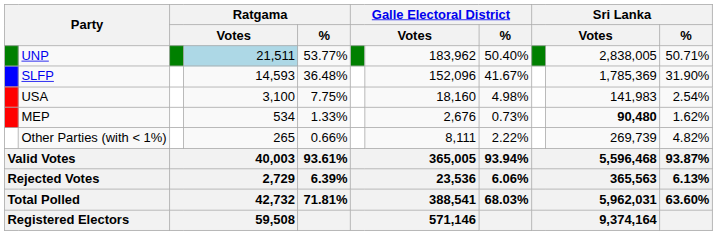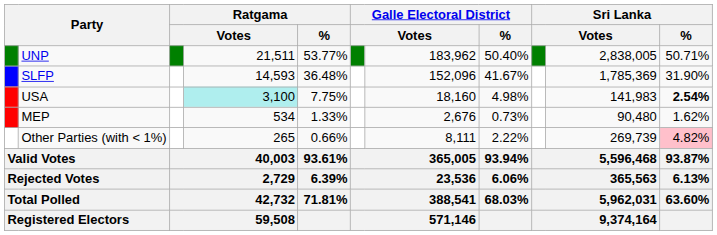UNP | column 4: lightblue background -> no background
USA | column 4: no background -> paleturquoise background
USA | Sri Lanka / %: normal -> bold
MEP | column 10: bold -> normal
Other Parties (with < 1%) | Sri Lanka / %: no background -> pink background
